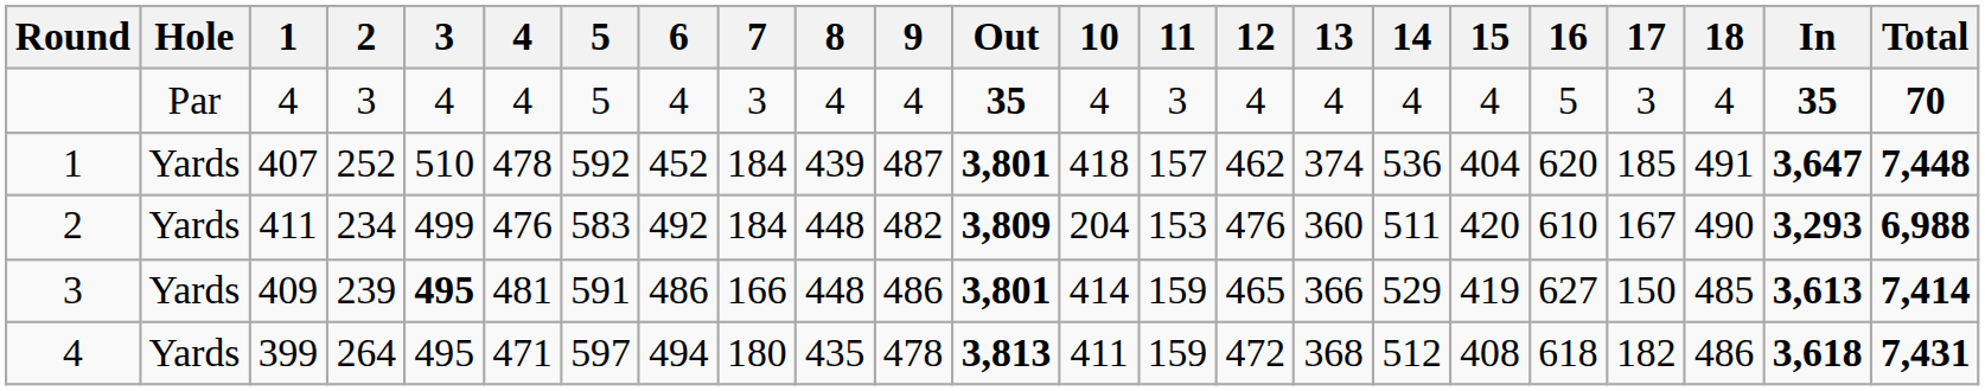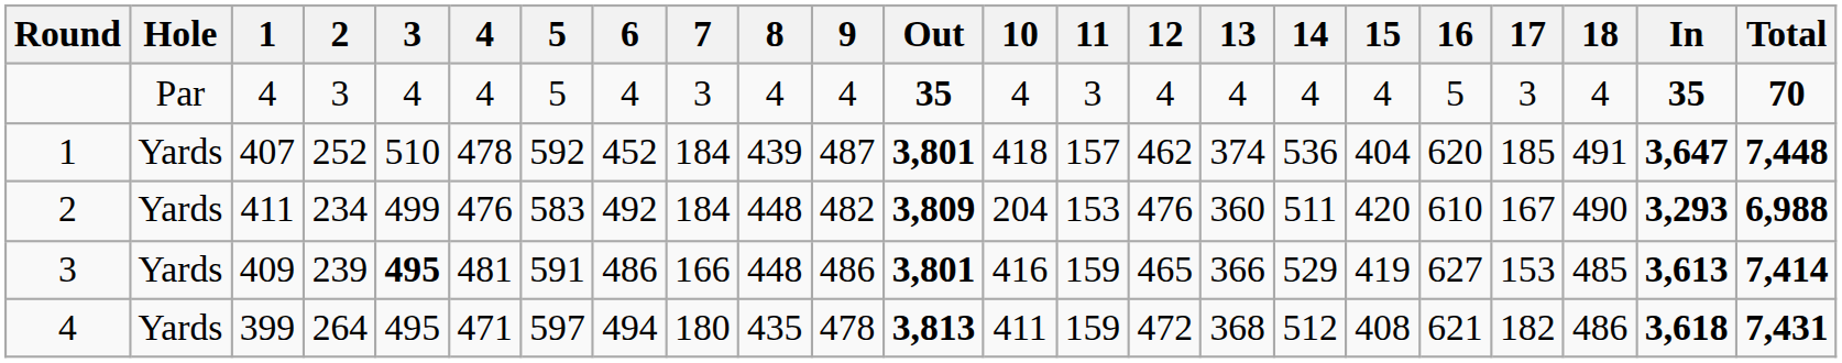row 5 | 10: 414 -> 416
row 5 | 17: 150 -> 153
row 6 | 16: 618 -> 621
